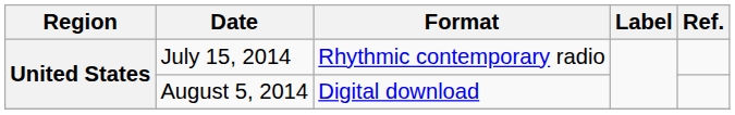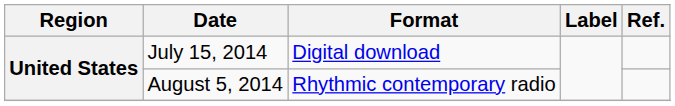July 15, 2014 | Format: Rhythmic contemporary radio -> Digital download
August 5, 2014 | Format: Digital download -> Rhythmic contemporary radio
